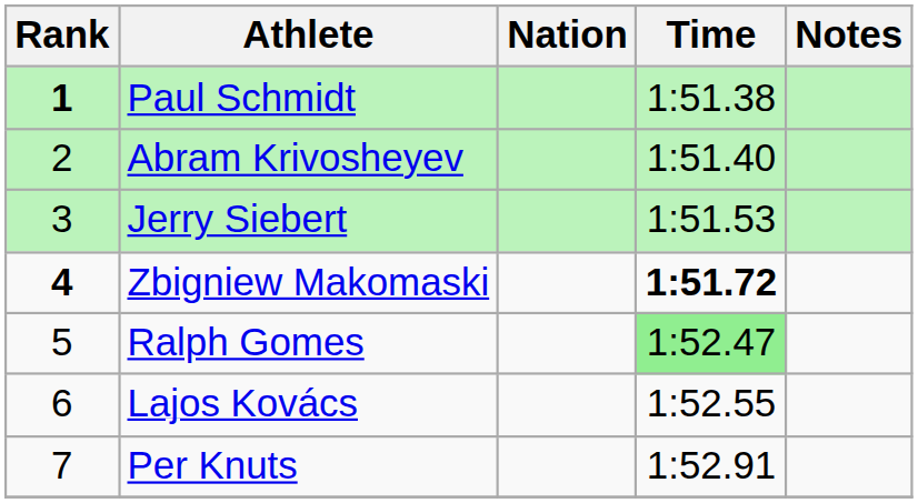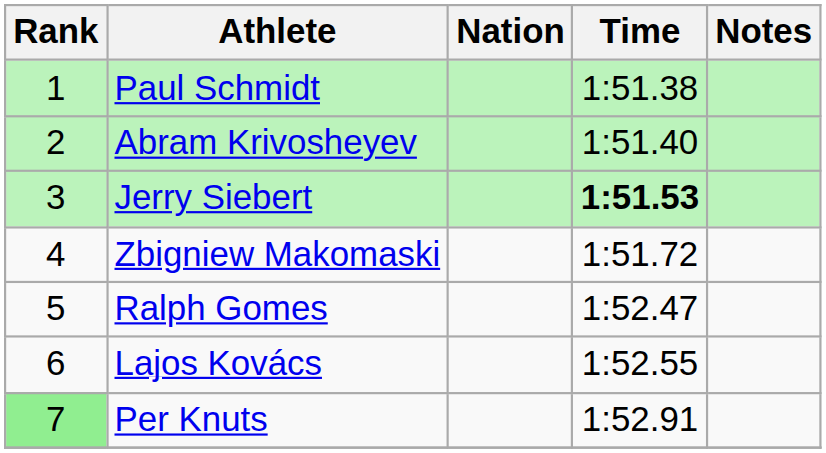Paul Schmidt | Rank: bold -> normal
Jerry Siebert | Time: normal -> bold
Zbigniew Makomaski | Rank: bold -> normal
Zbigniew Makomaski | Time: bold -> normal
Ralph Gomes | Time: lightgreen background -> no background
Per Knuts | Rank: no background -> lightgreen background
